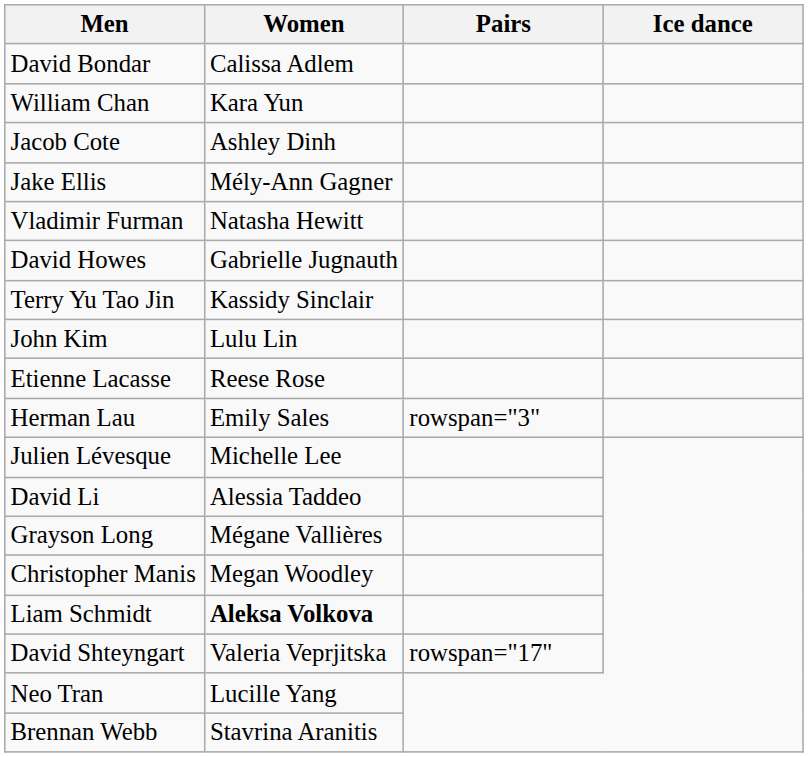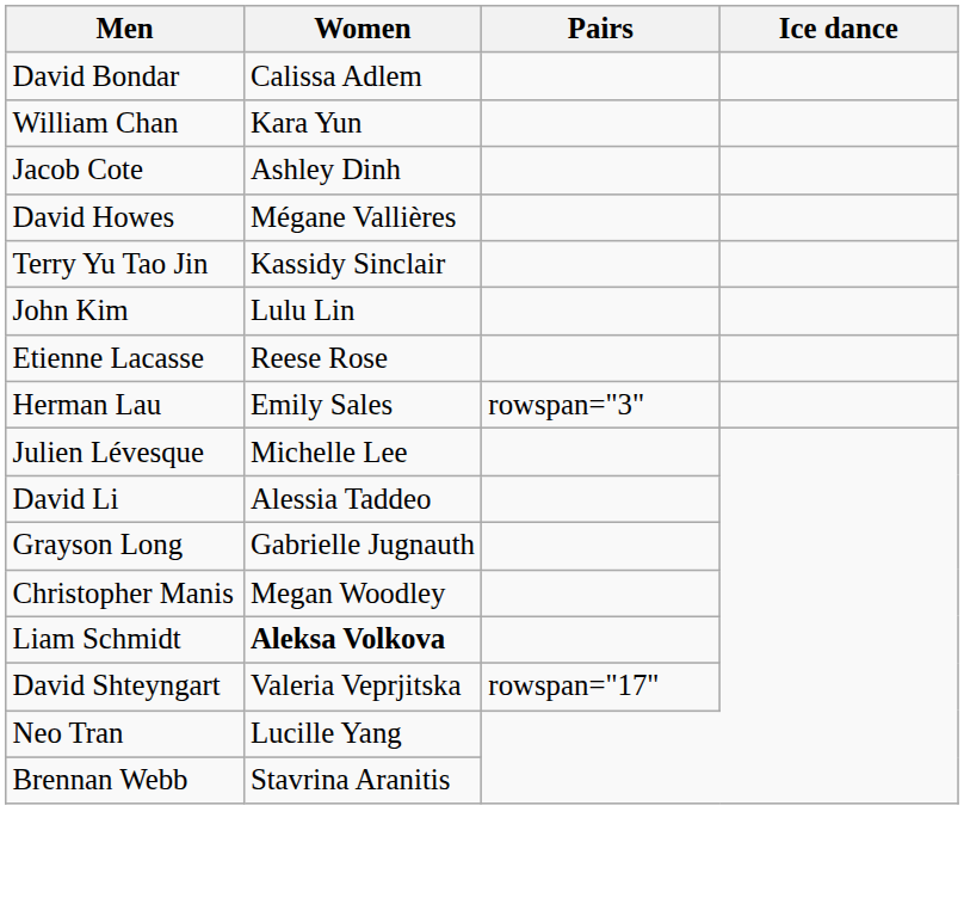- row: Jake Ellis | Mély-Ann Gagner
- row: Vladimir Furman | Natasha Hewitt
David Howes | Women: Gabrielle Jugnauth -> Mégane Vallières
Grayson Long | Women: Mégane Vallières -> Gabrielle Jugnauth
